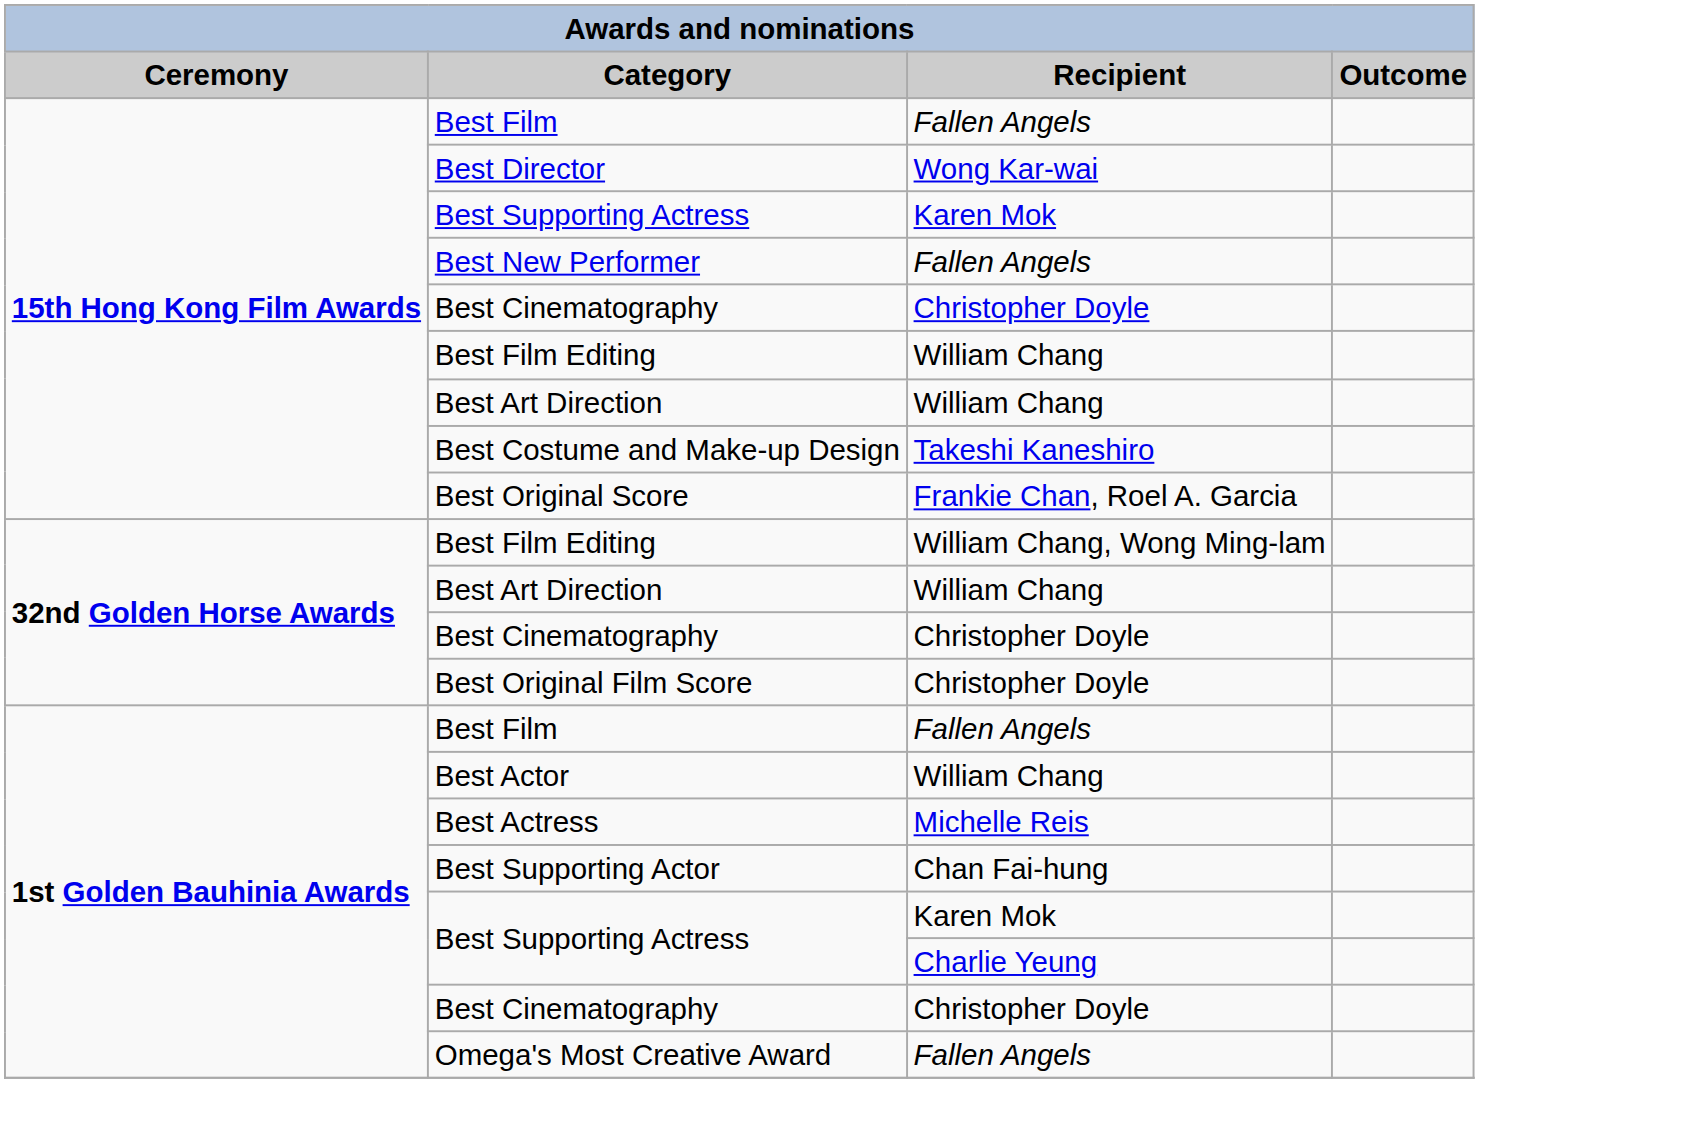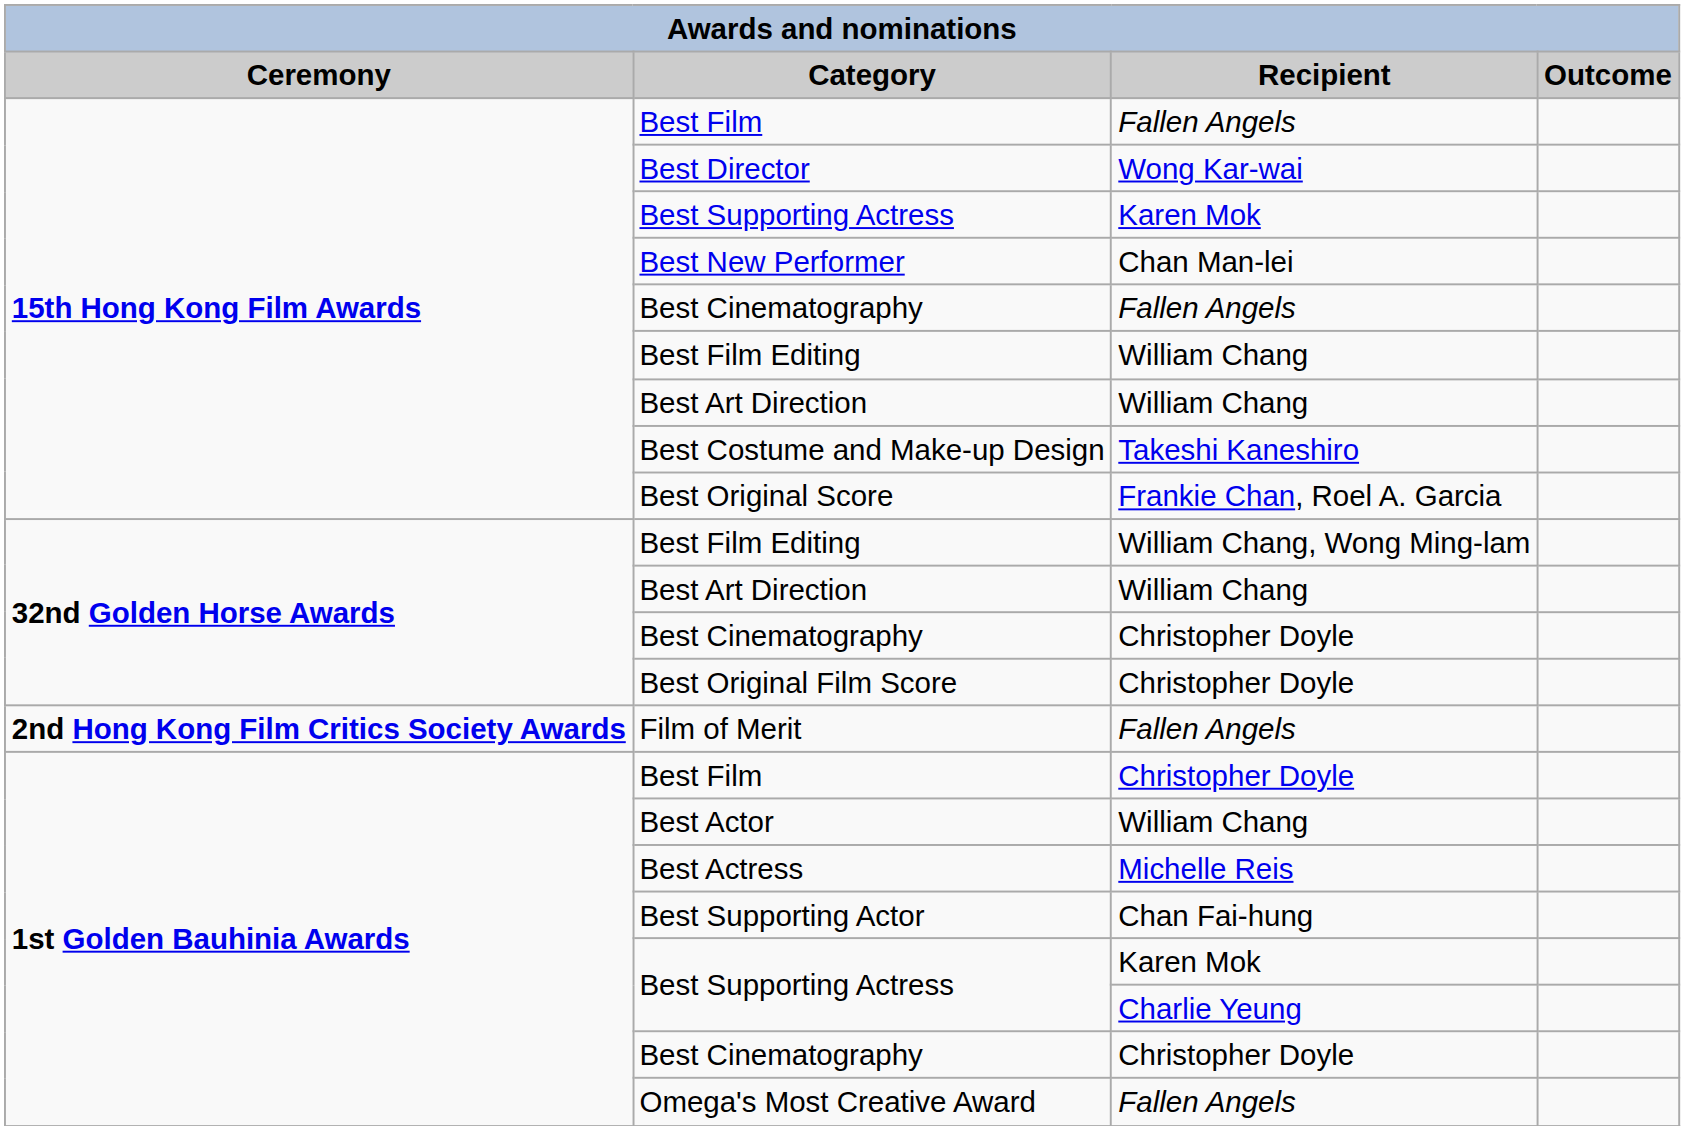Best New Performer | Recipient: Fallen Angels -> Chan Man-lei
15th Hong Kong Film Awards / Best Cinematography | Recipient: Christopher Doyle -> Fallen Angels
+ row: 2nd Hong Kong Film Critics Society Awards | Film of Merit | Fallen Angels
1st Golden Bauhinia Awards / Best Film | Recipient: Fallen Angels -> Christopher Doyle
